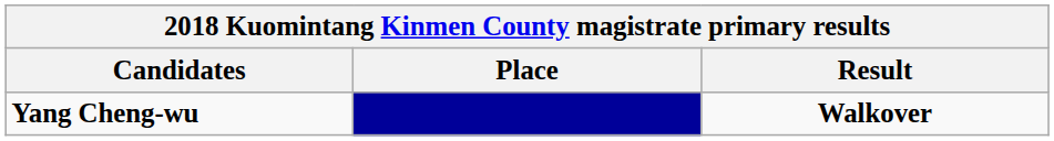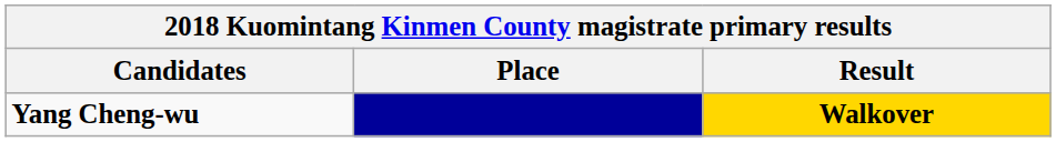Yang Cheng-wu | Result: no background -> gold background
